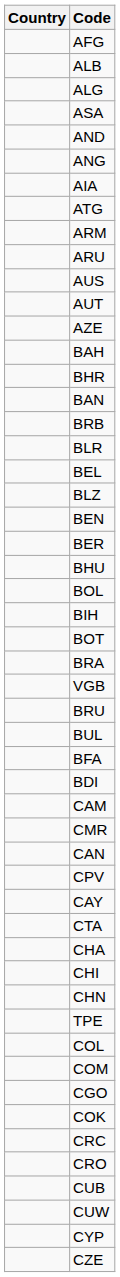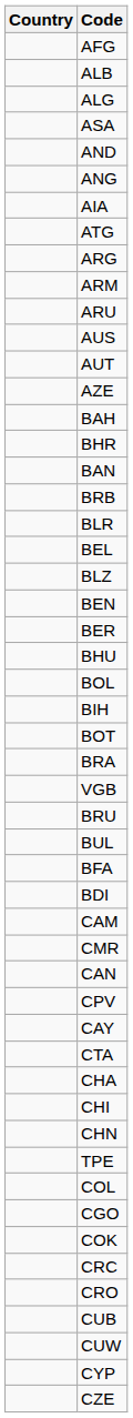+ row: ARG
- row: COM
